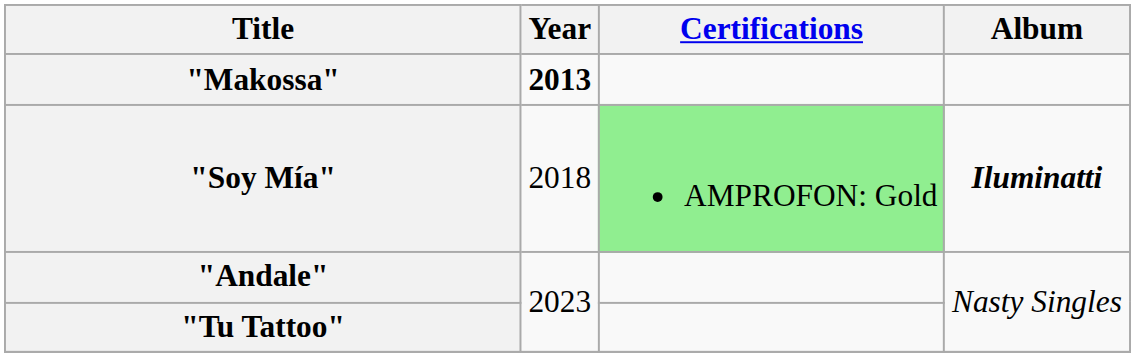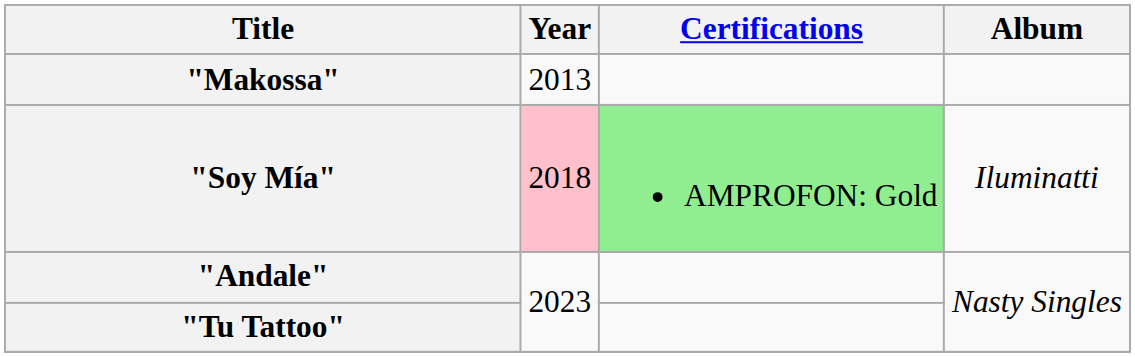"Makossa" | Year: bold -> normal
"Soy Mía" | Year: no background -> pink background
"Soy Mía" | Album: bold -> normal
